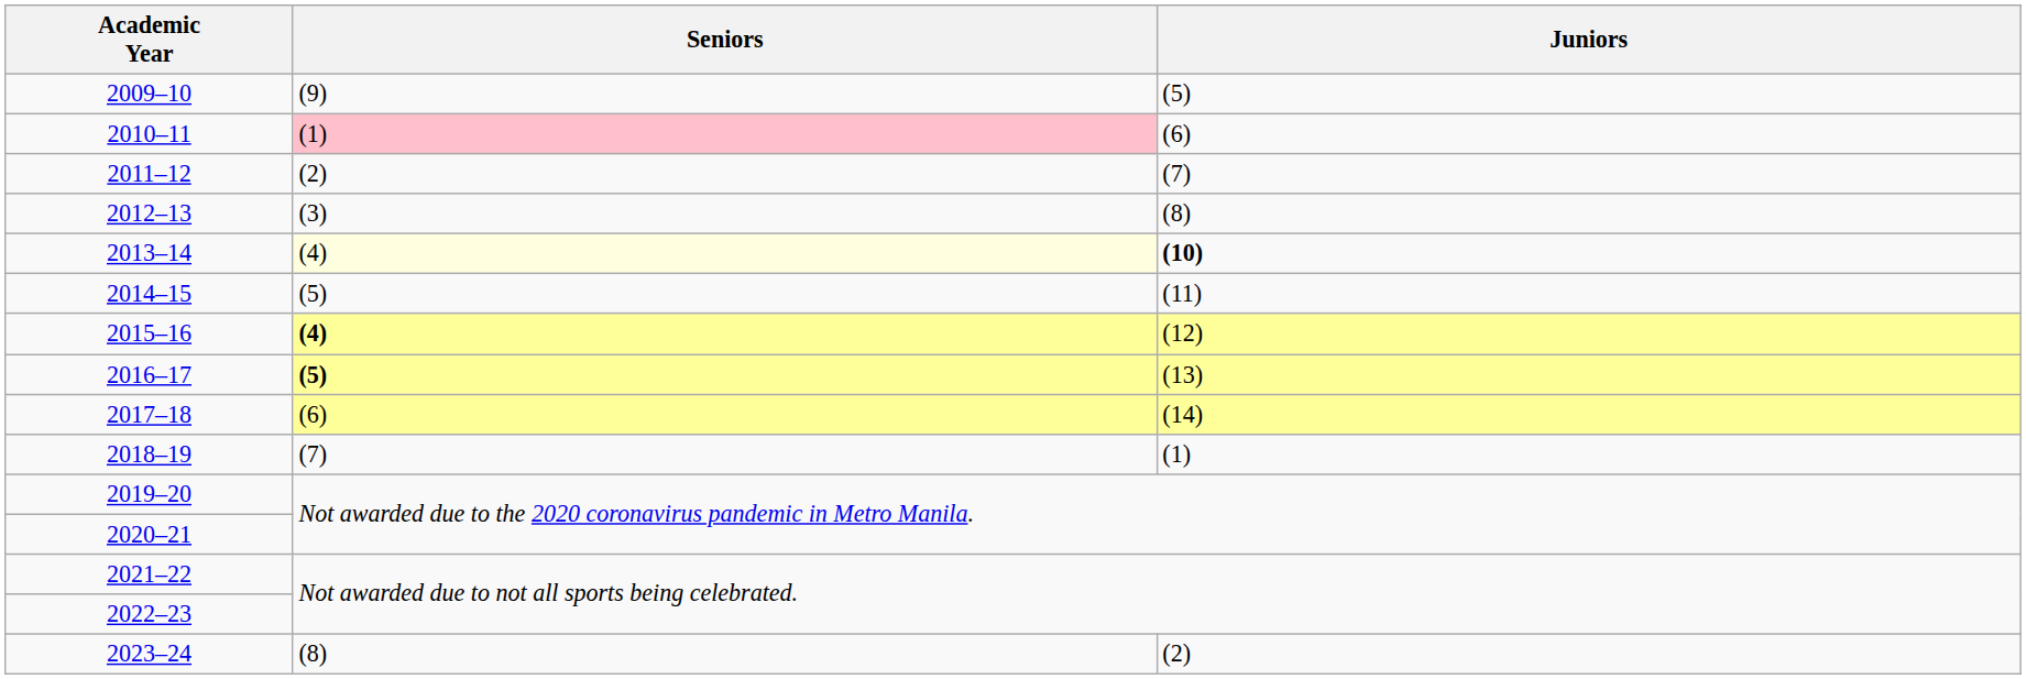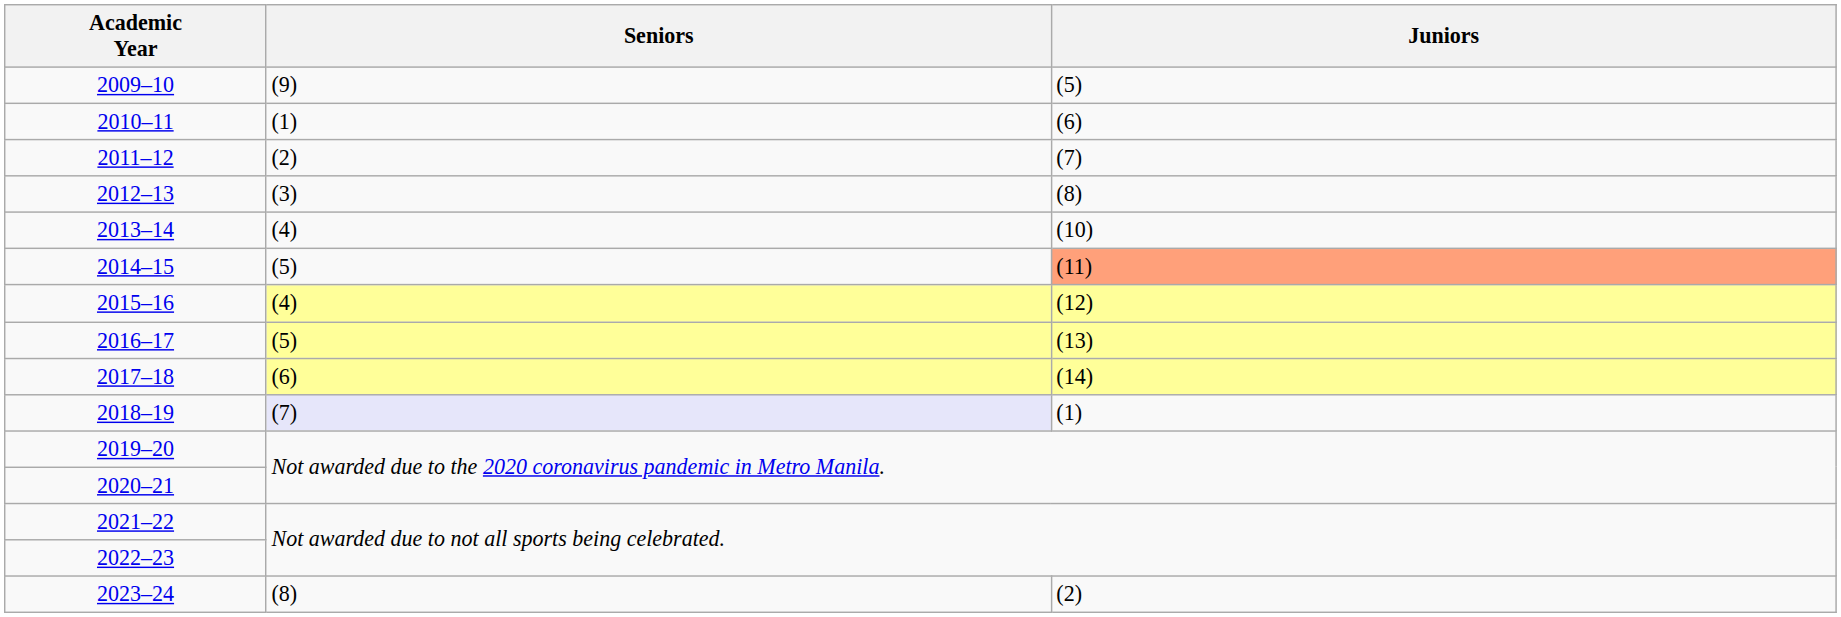2010–11 | Seniors: pink background -> no background
2013–14 | Seniors: lightyellow background -> no background
2013–14 | Juniors: bold -> normal
2014–15 | Juniors: no background -> lightsalmon background
2015–16 | Seniors: bold -> normal
2016–17 | Seniors: bold -> normal
2018–19 | Seniors: no background -> lavender background
